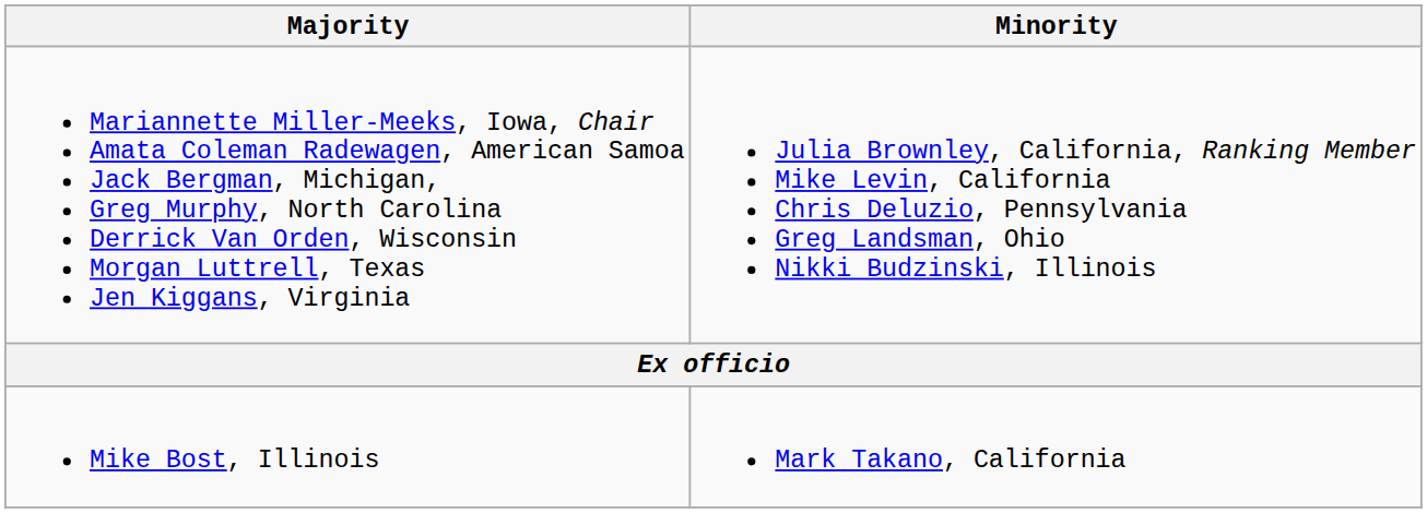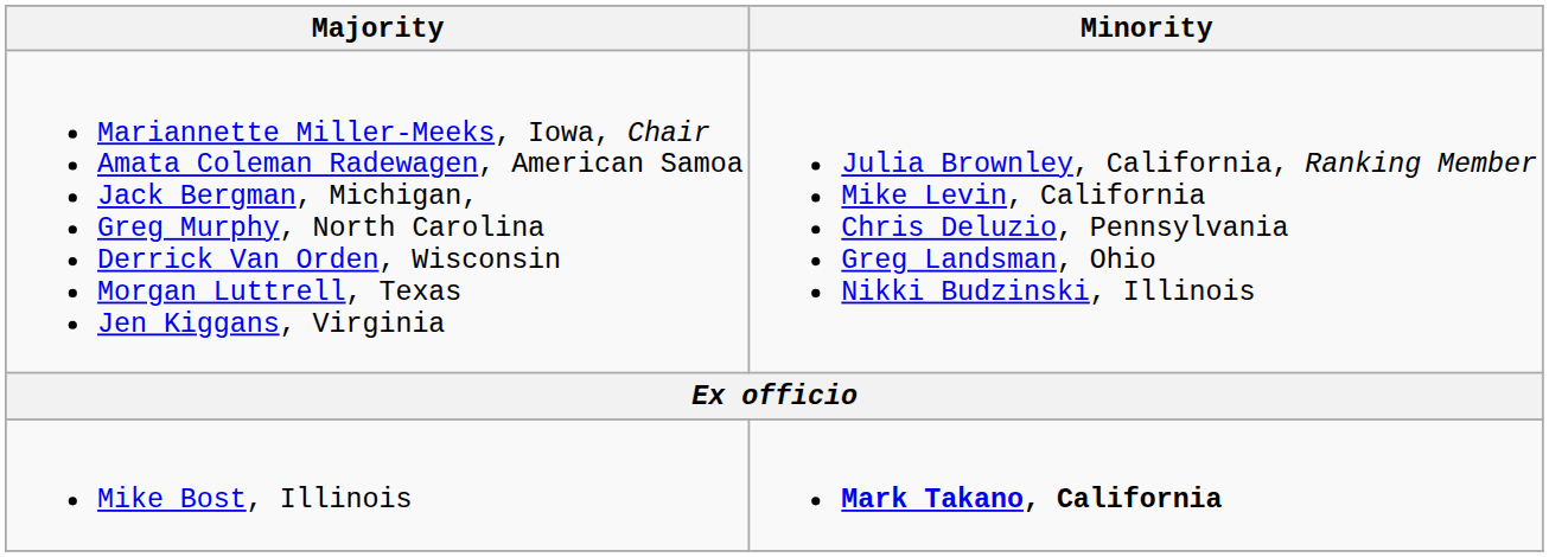Mike Bost, Illinois | Minority: normal -> bold
